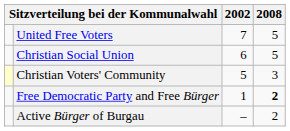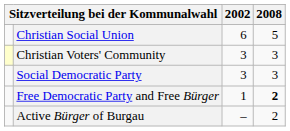- row: United Free Voters | 7 | 5
Christian Voters' Community | 2002: 5 -> 3
+ row: Social Democratic Party | 3 | 3
